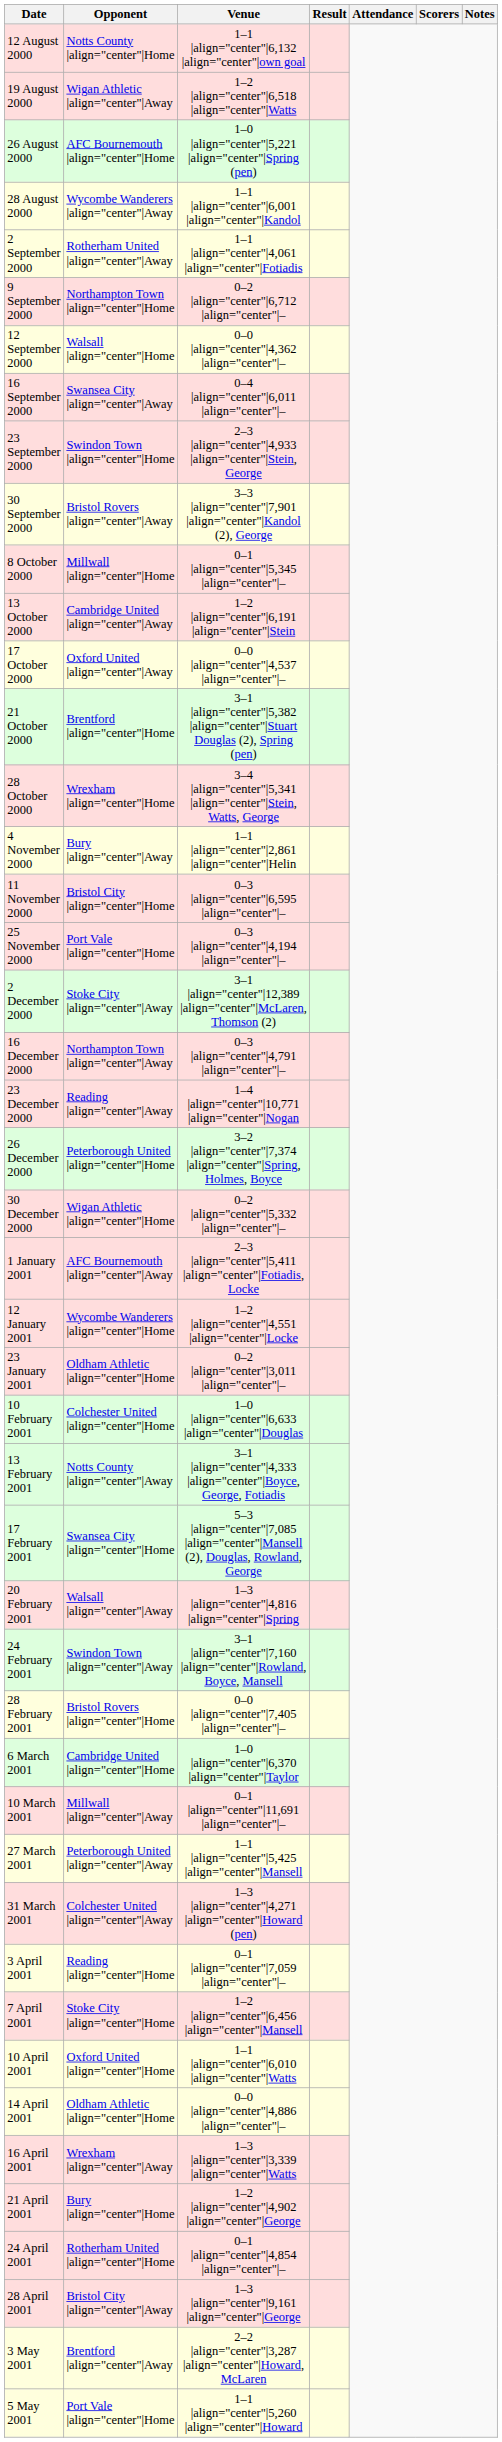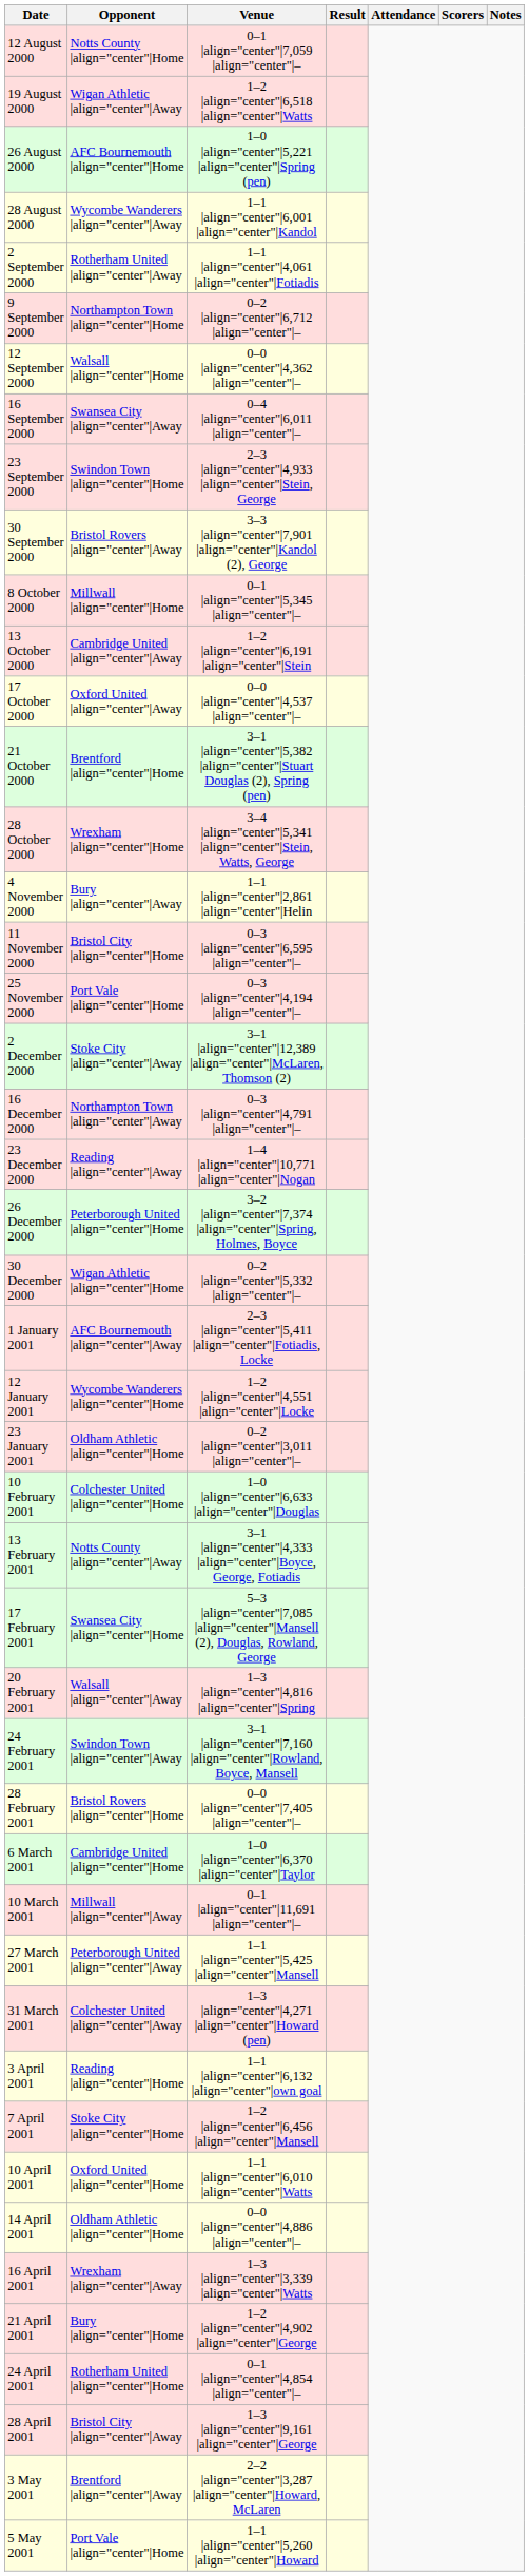12 August 2000 | Venue: 1–1 |align="center"|6,132 |align="center"|own goal -> 0–1 |align="center"|7,059 |align="center"|–
3 April 2001 | Venue: 0–1 |align="center"|7,059 |align="center"|– -> 1–1 |align="center"|6,132 |align="center"|own goal
